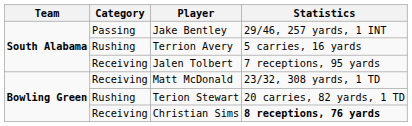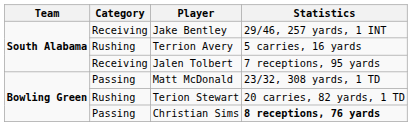Jake Bentley | Category: Passing -> Receiving
Matt McDonald | Category: Receiving -> Passing
Christian Sims | Category: Receiving -> Passing
